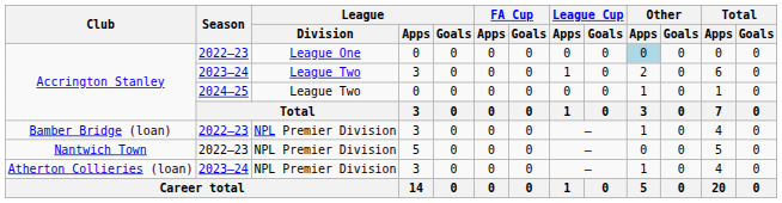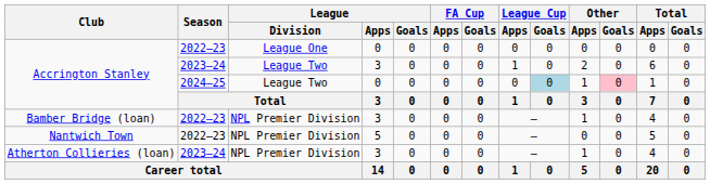Accrington Stanley / 2022–23 | Other / Apps: lightblue background -> no background
Accrington Stanley / 2024–25 | League Cup / Goals: no background -> lightblue background
Accrington Stanley / 2024–25 | Other / Goals: no background -> pink background
